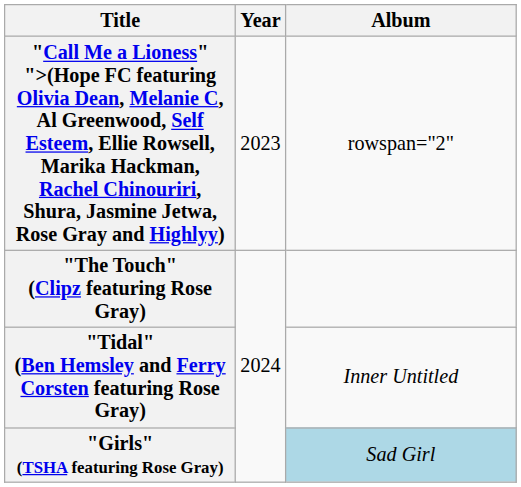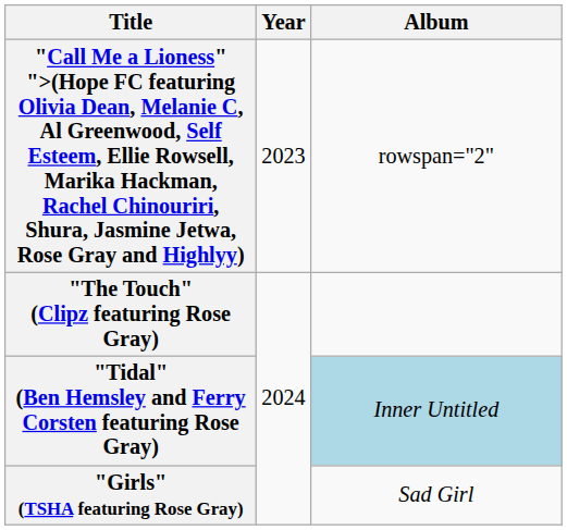"Tidal" (Ben Hemsley and Ferry Corsten featuring Rose Gray) | Album: no background -> lightblue background
"Girls" (TSHA featuring Rose Gray) | Album: lightblue background -> no background
